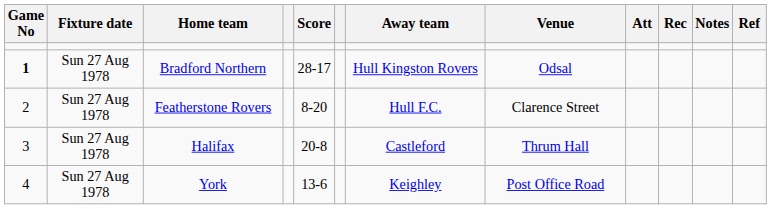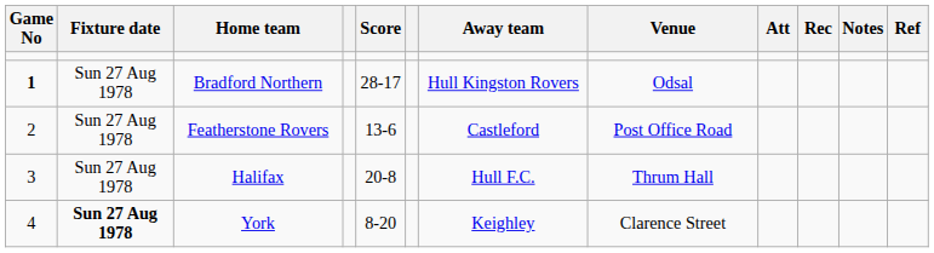Featherstone Rovers | Score: 8-20 -> 13-6
Featherstone Rovers | Away team: Hull F.C. -> Castleford
Featherstone Rovers | Venue: Clarence Street -> Post Office Road
Halifax | Away team: Castleford -> Hull F.C.
York | Fixture date: normal -> bold
York | Score: 13-6 -> 8-20
York | Venue: Post Office Road -> Clarence Street
